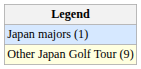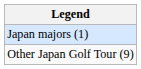row 3 | column 1: lightyellow background -> no background
